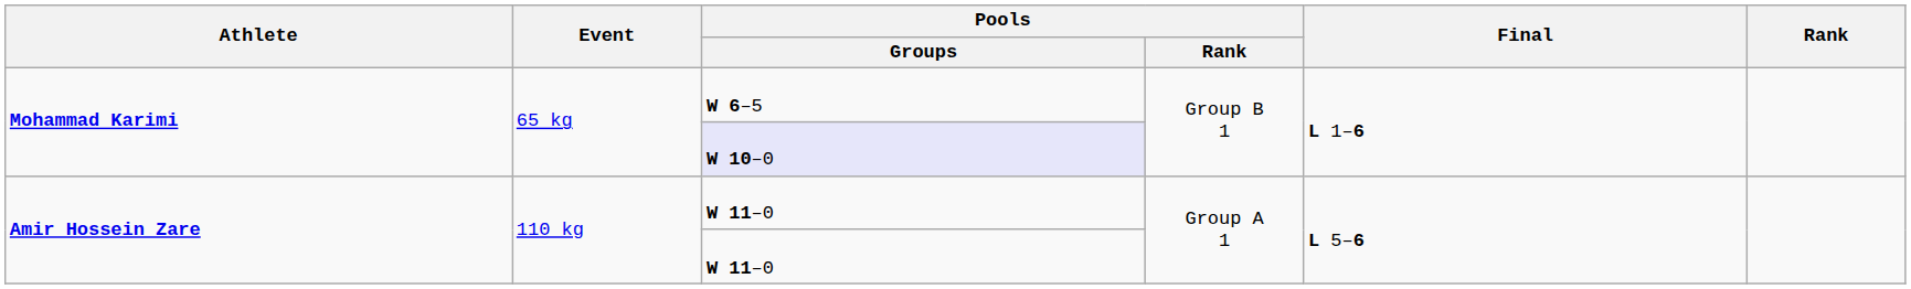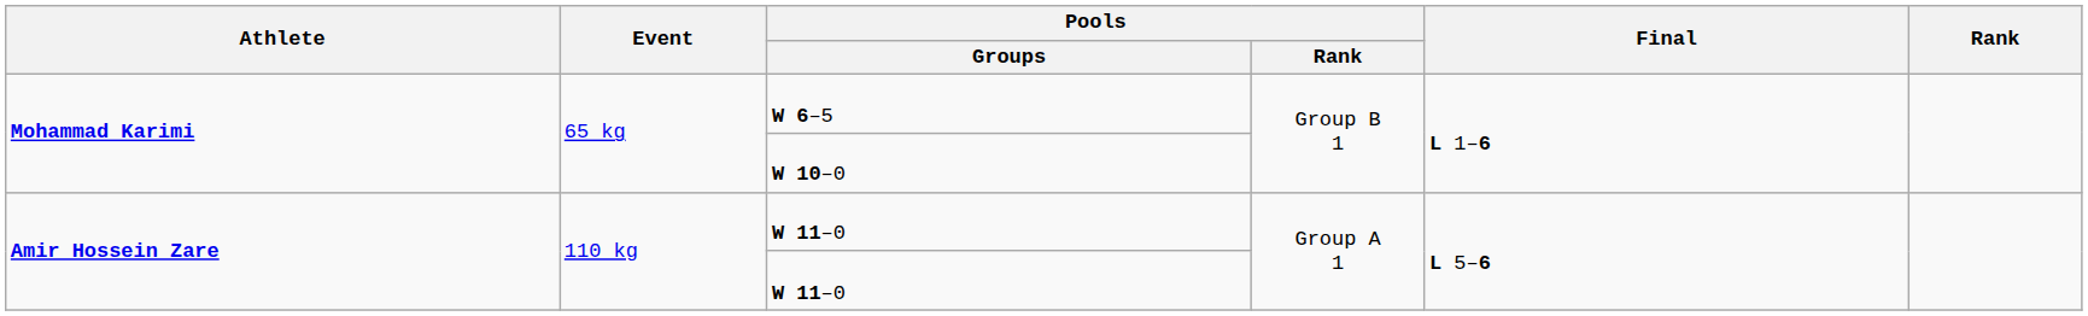W 10–0 | Pools / Groups: lavender background -> no background
